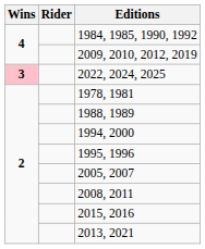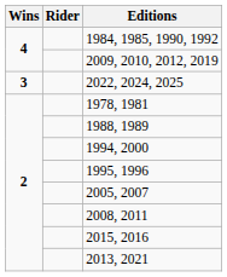2022, 2024, 2025 | Wins: pink background -> no background
